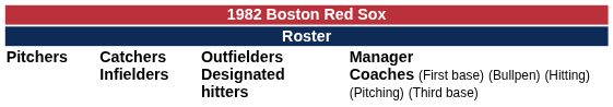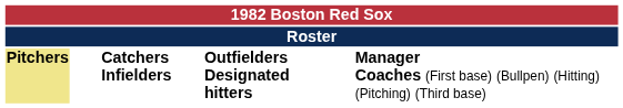Pitchers | column 1: no background -> khaki background
